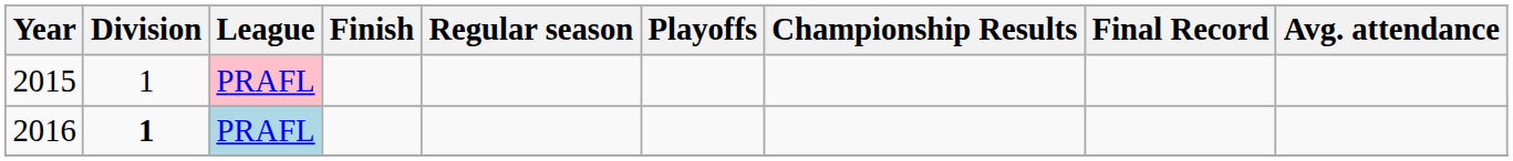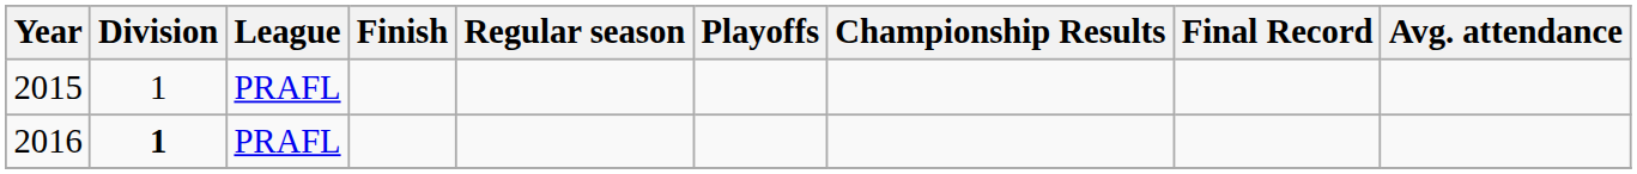2015 | League: pink background -> no background
2016 | League: lightblue background -> no background
